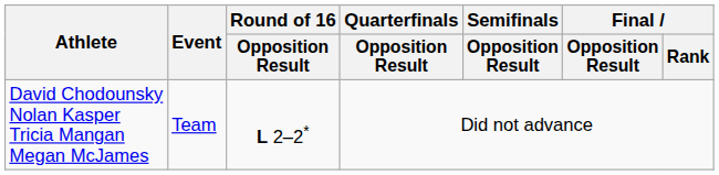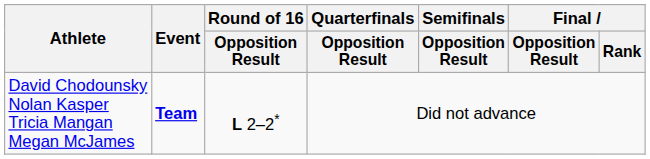David Chodounsky Nolan Kasper Tricia Mangan Megan McJames | Event: normal -> bold
